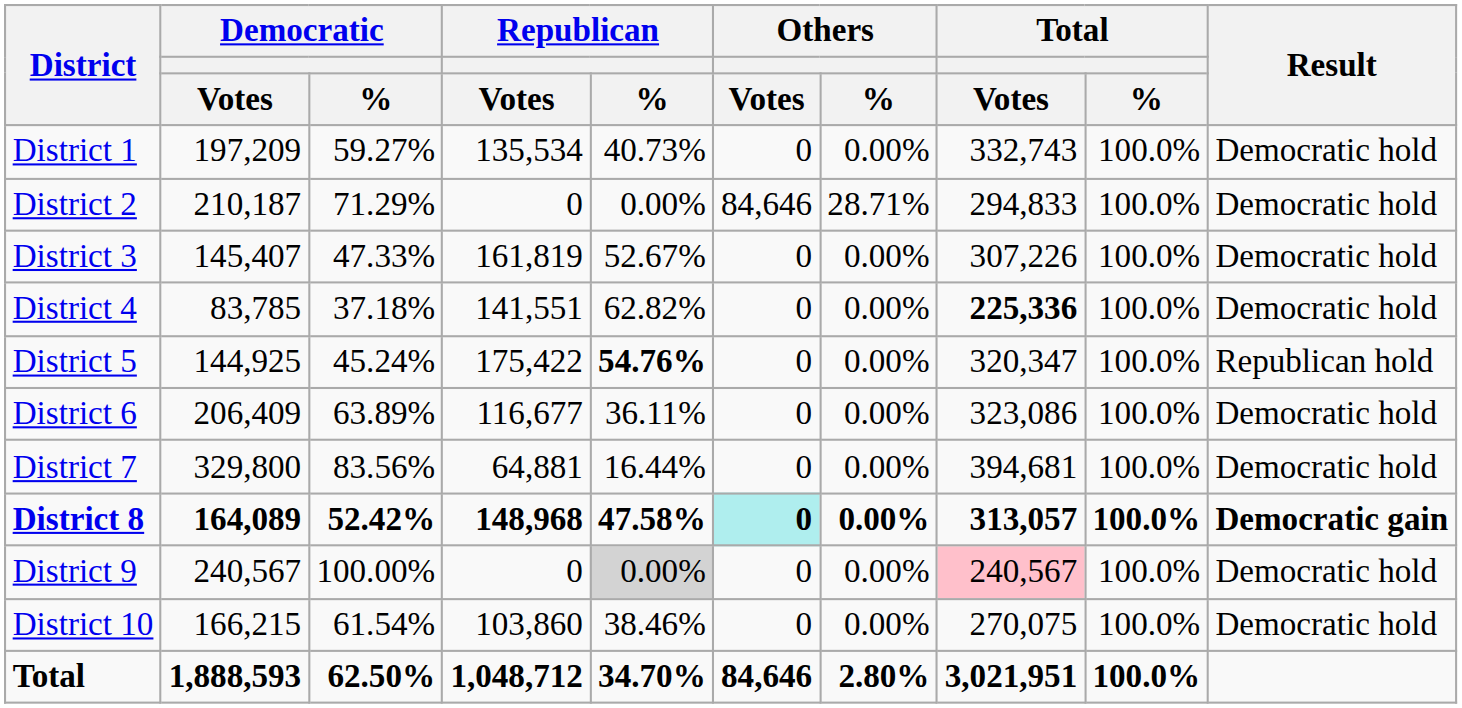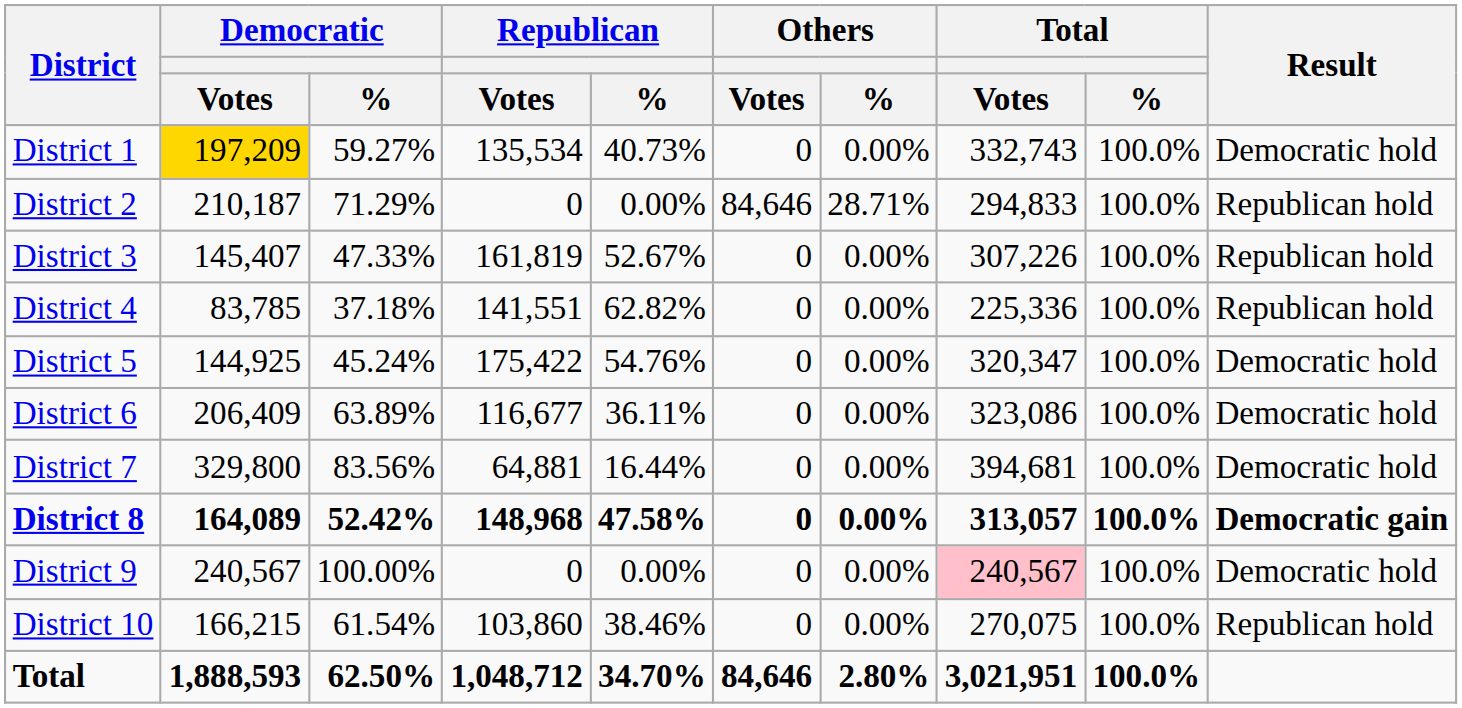District 1 | Democratic / Votes: no background -> gold background
District 2 | Result: Democratic hold -> Republican hold
District 3 | Result: Democratic hold -> Republican hold
District 4 | Total / Votes: bold -> normal
District 4 | Result: Democratic hold -> Republican hold
District 5 | Republican / %: bold -> normal
District 5 | Result: Republican hold -> Democratic hold
District 8 | Others / Votes: paleturquoise background -> no background
District 9 | Republican / %: lightgrey background -> no background
District 10 | Result: Democratic hold -> Republican hold
